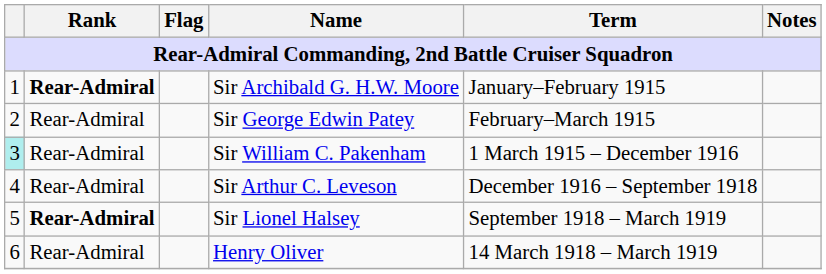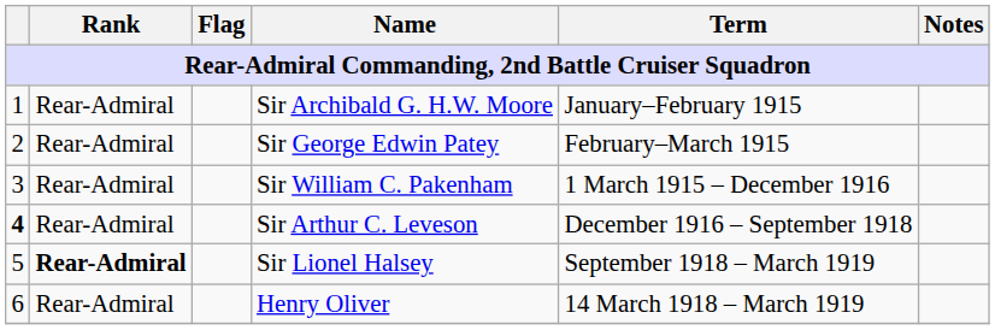Sir Archibald G. H.W. Moore | Rank: bold -> normal
Sir William C. Pakenham | column 1: paleturquoise background -> no background
Sir Arthur C. Leveson | column 1: normal -> bold
